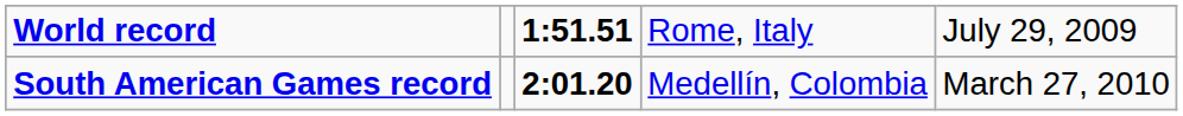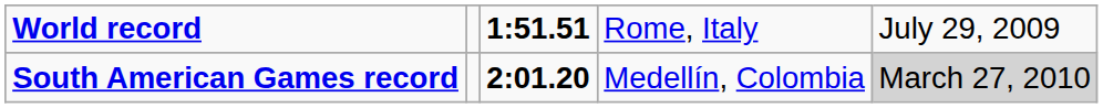South American Games record | column 5: no background -> lightgrey background
